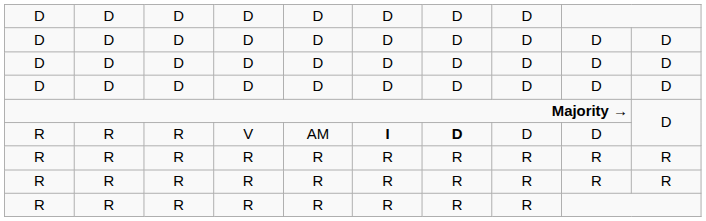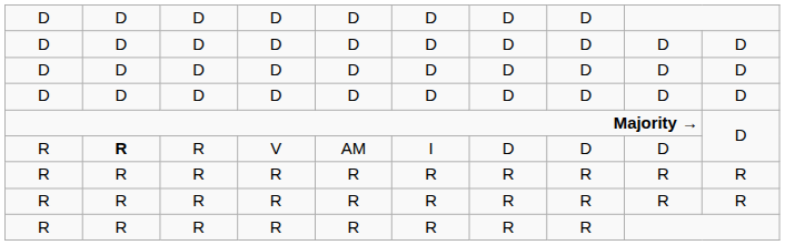V | column 2: normal -> bold
V | column 6: bold -> normal
V | column 7: bold -> normal
